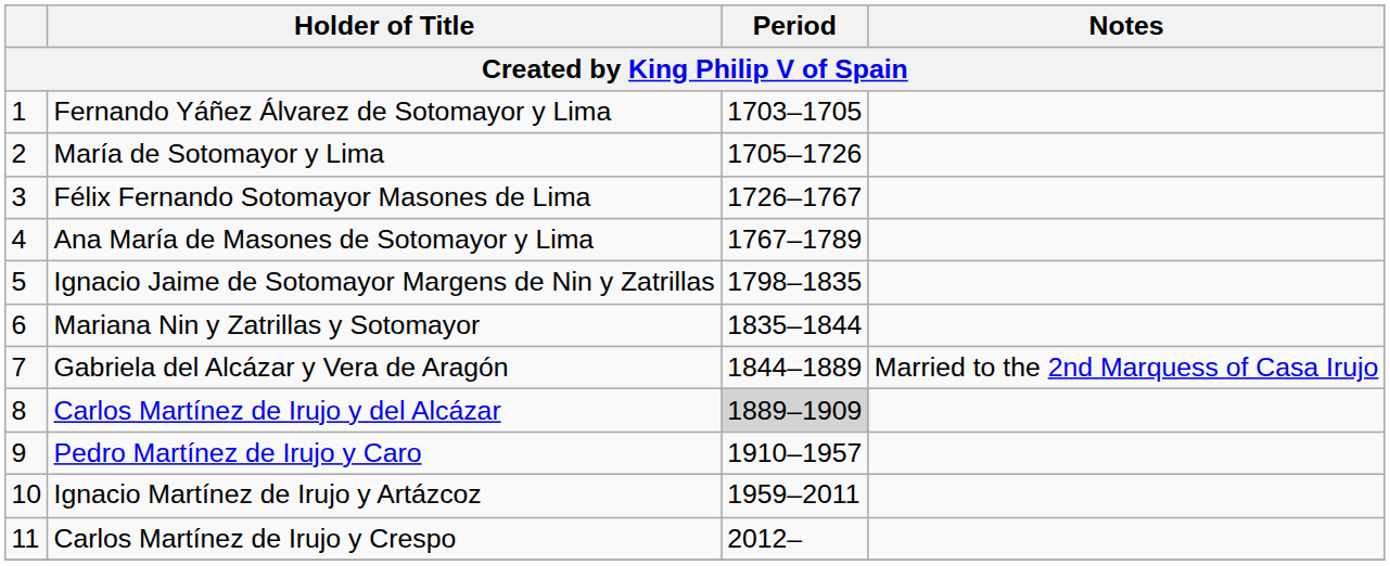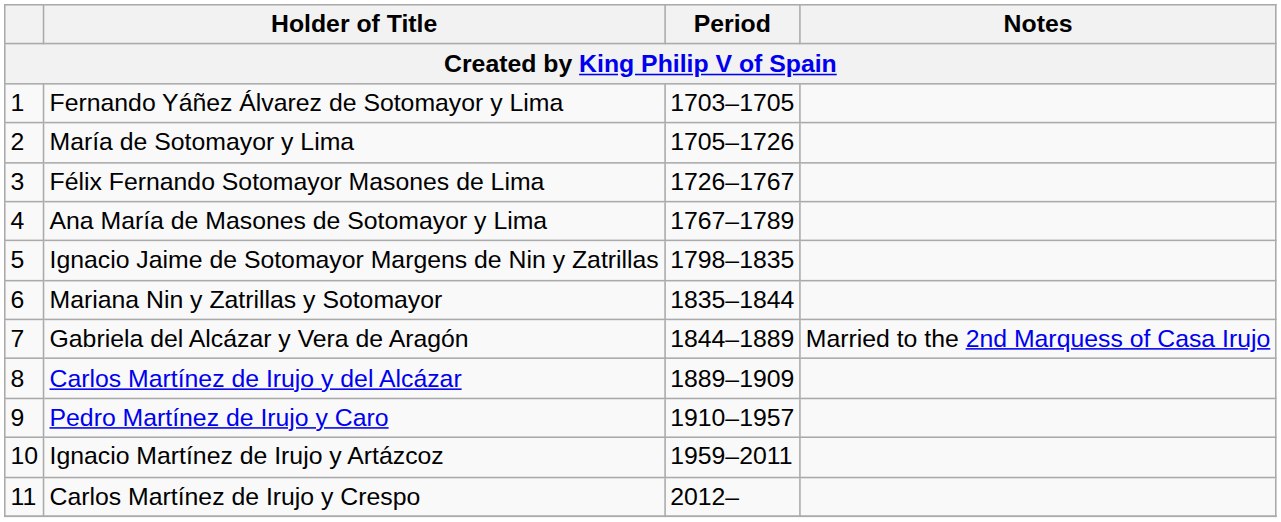Carlos Martínez de Irujo y del Alcázar | Period: lightgrey background -> no background
